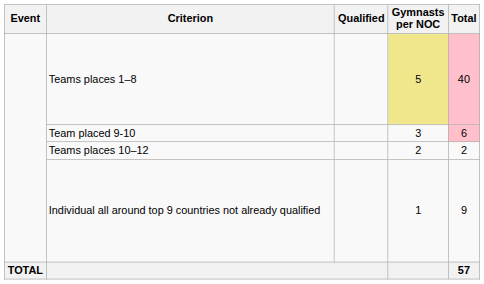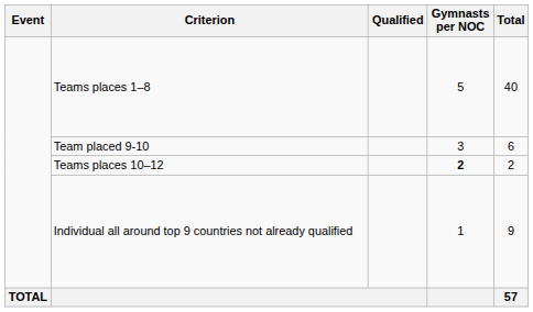Teams places 1–8 | Gymnasts per NOC: khaki background -> no background
Teams places 1–8 | Total: pink background -> no background
Team placed 9-10 | Total: pink background -> no background
Teams places 10–12 | Gymnasts per NOC: normal -> bold
